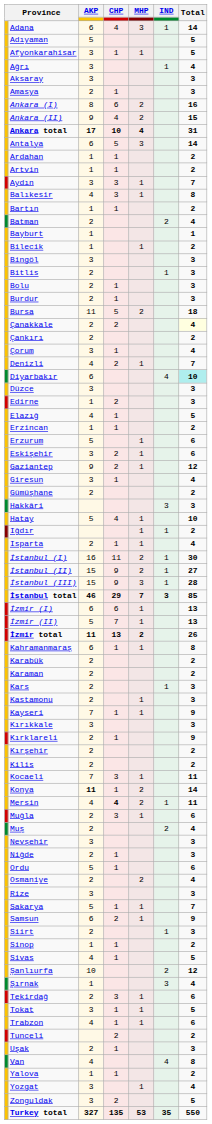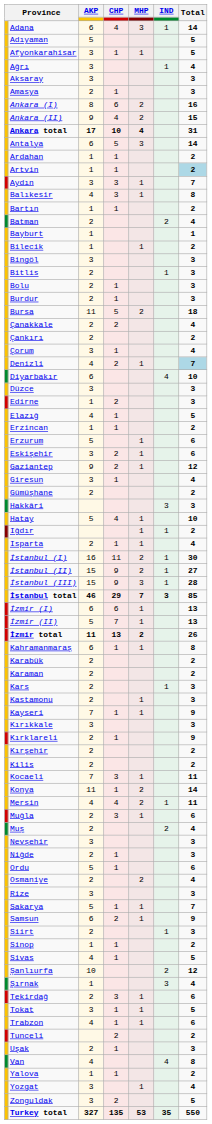Artvin | Total: no background -> lightblue background
Çanakkale | Total: lightyellow background -> no background
Denizli | Total: no background -> lightblue background
Diyarbakır | Total: paleturquoise background -> no background
Konya | AKP: bold -> normal
Mersin | CHP: bold -> normal
